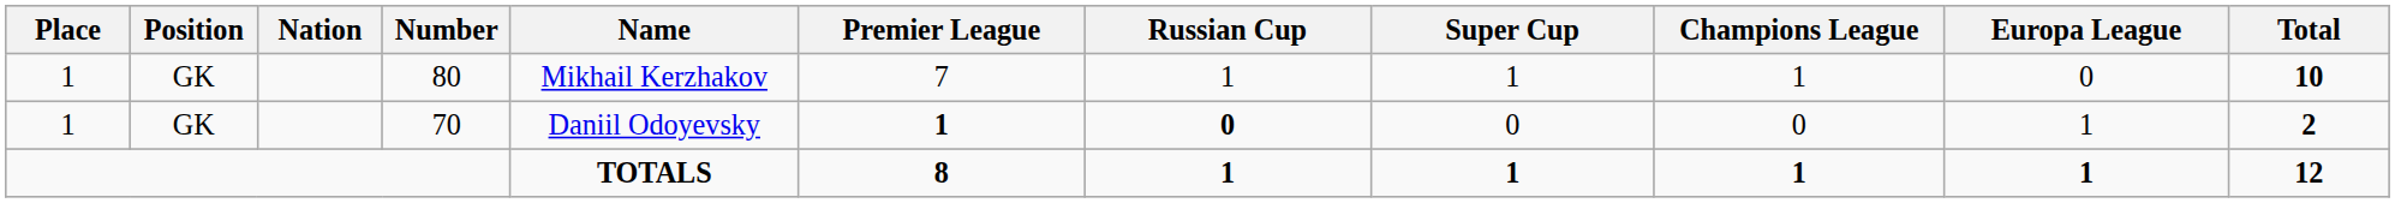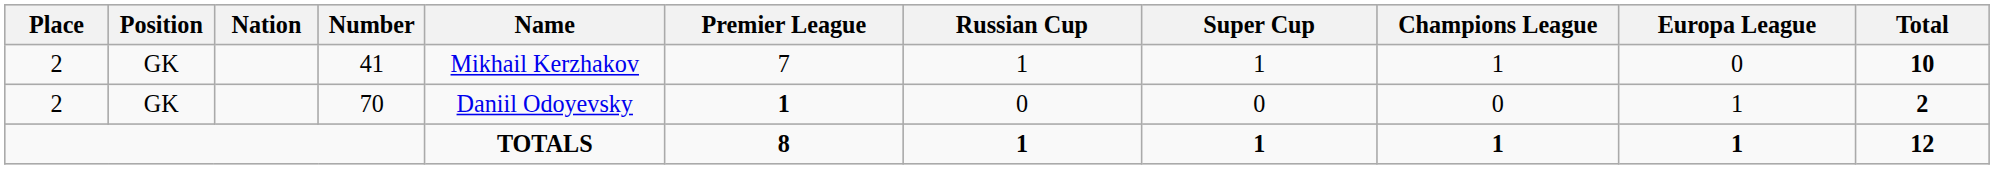row 2 | Place: 1 -> 2
row 2 | Number: 80 -> 41
row 3 | Place: 1 -> 2
row 3 | Russian Cup: bold -> normal
